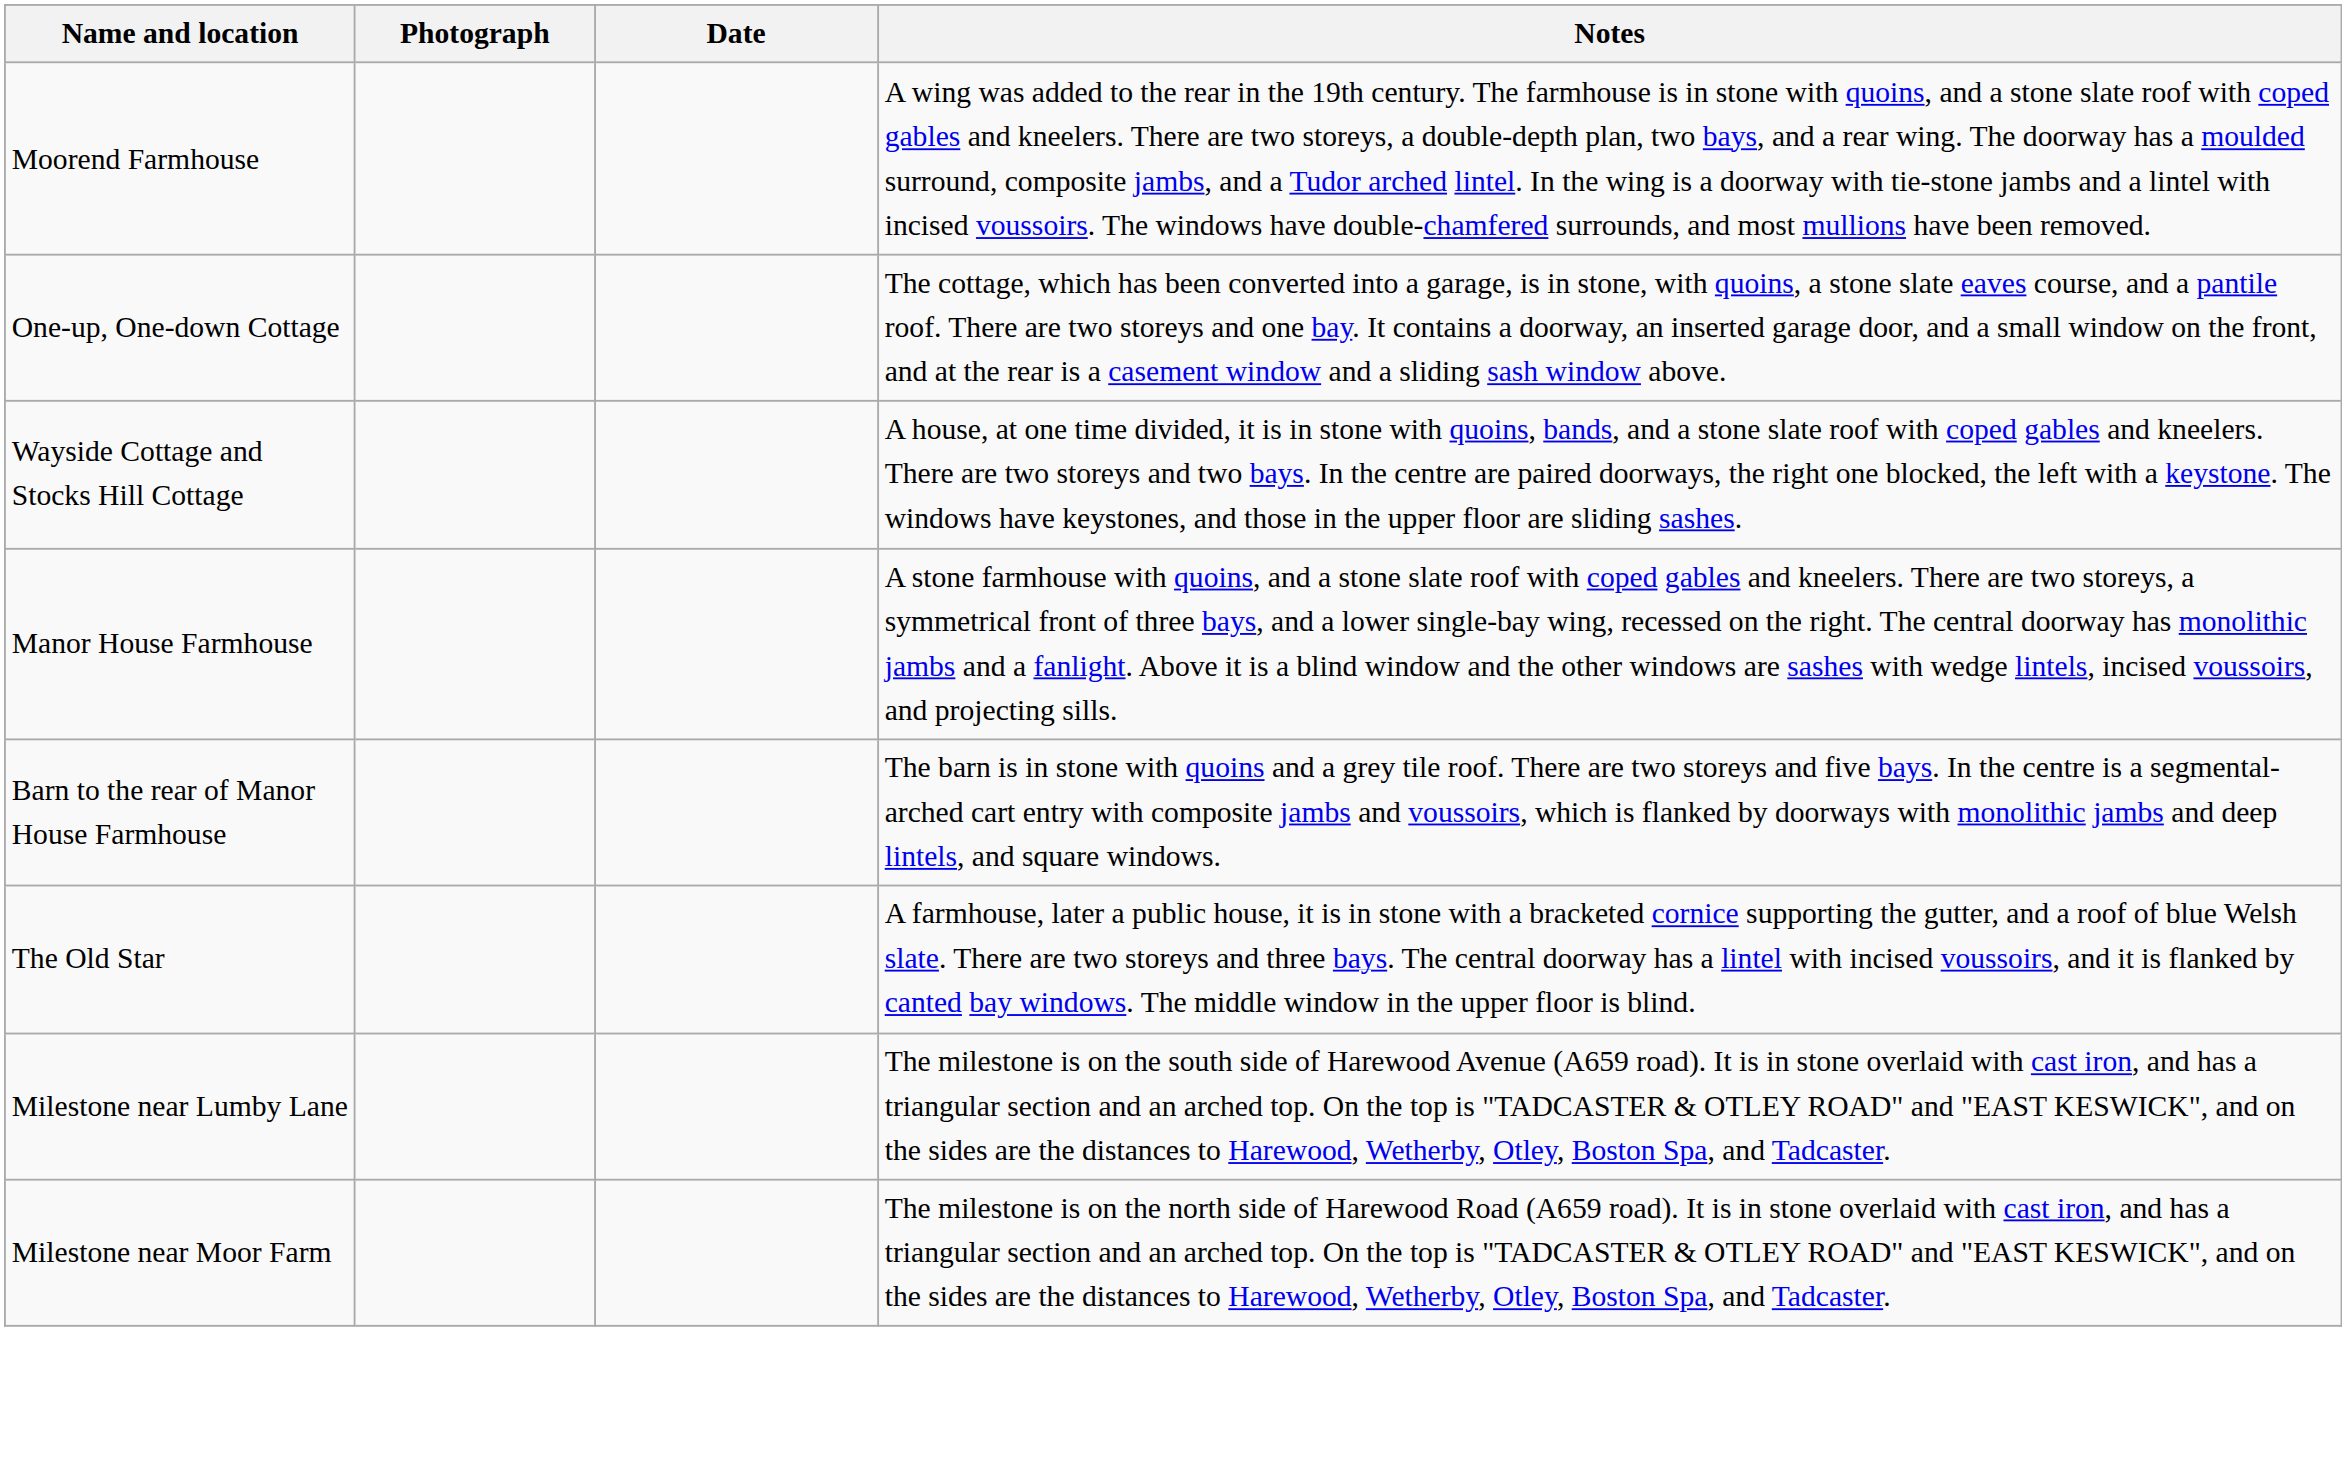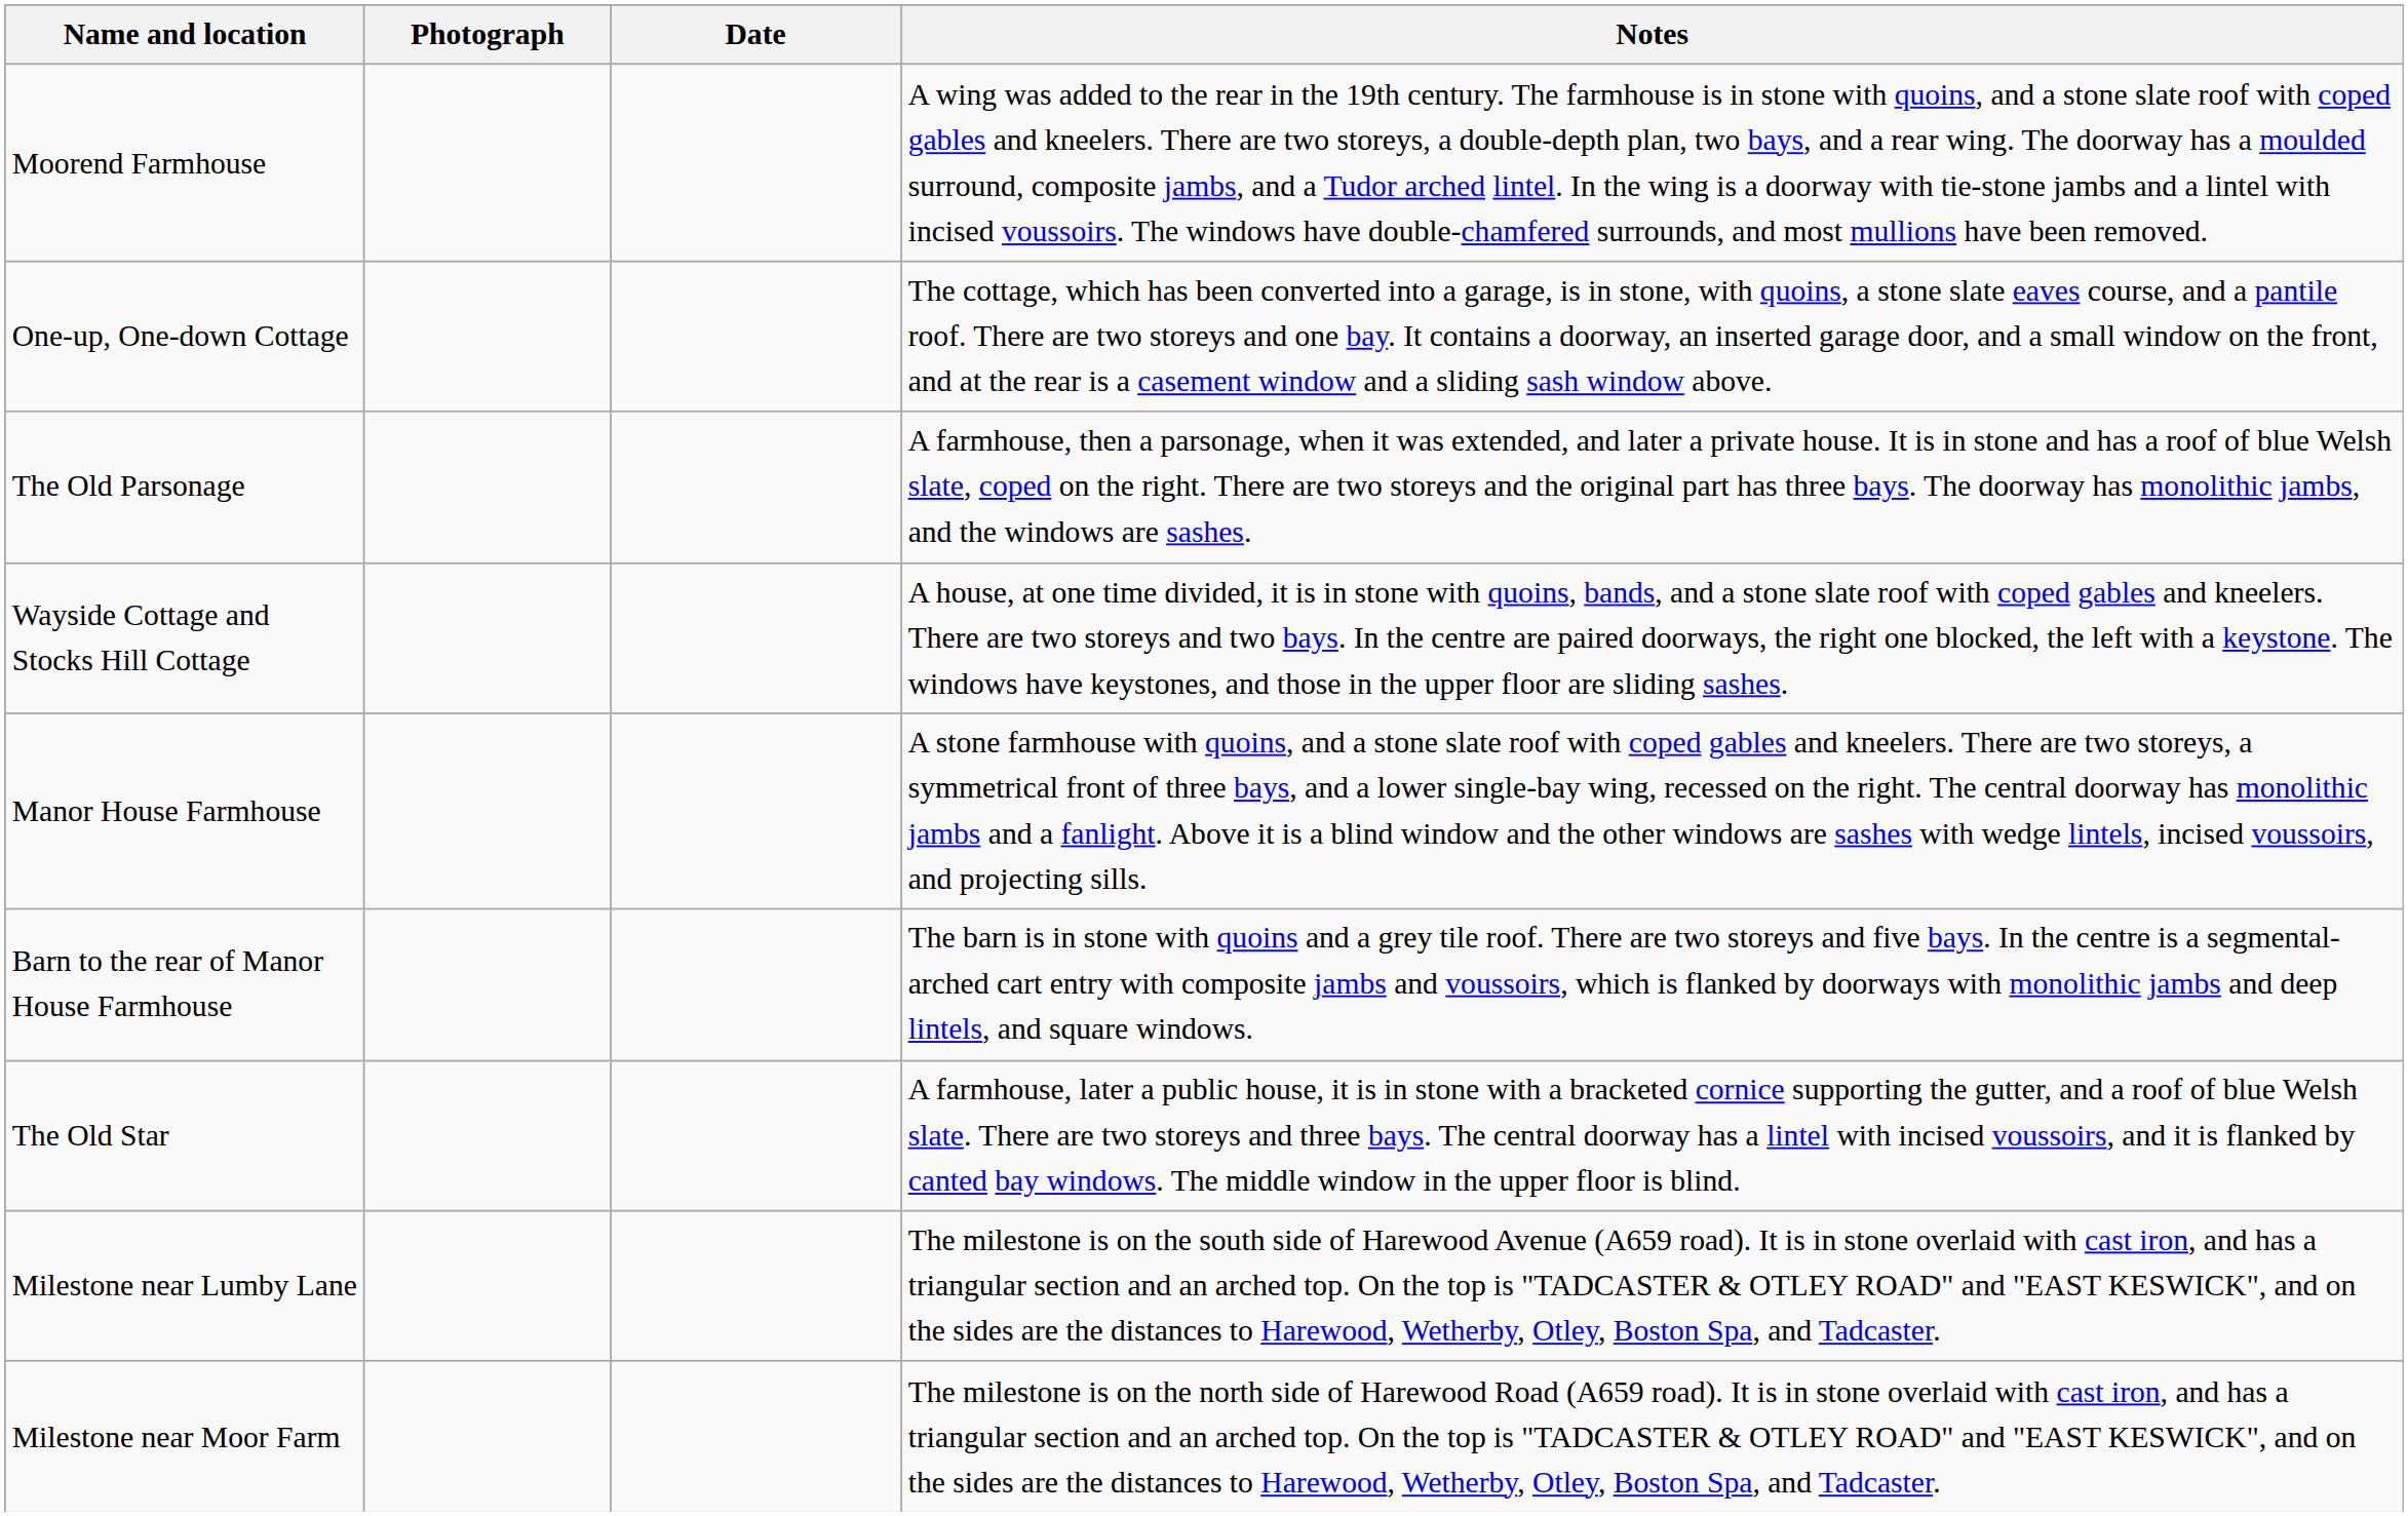+ row: The Old Parsonage | A farmhouse, then a parsonage, when it was extended, and later a private house. It is in stone and has a roof of blue Welsh slate, coped on the right. There are two storeys and the original part has three bays. The doorway has monolithic jambs, and the windows are sashes.
